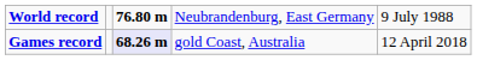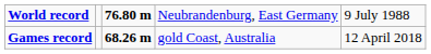Games record | column 3: lavender background -> no background
